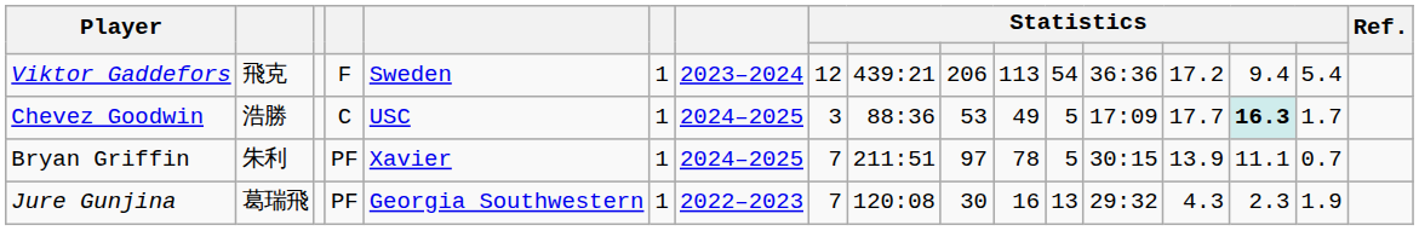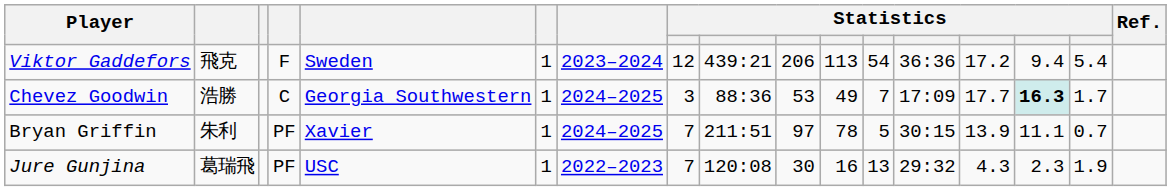Chevez Goodwin | column 5: USC -> Georgia Southwestern
Chevez Goodwin | column 12: 5 -> 7
Jure Gunjina | column 5: Georgia Southwestern -> USC
